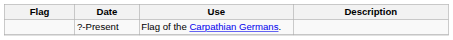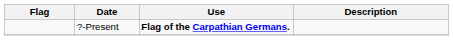?-Present | Use: normal -> bold
